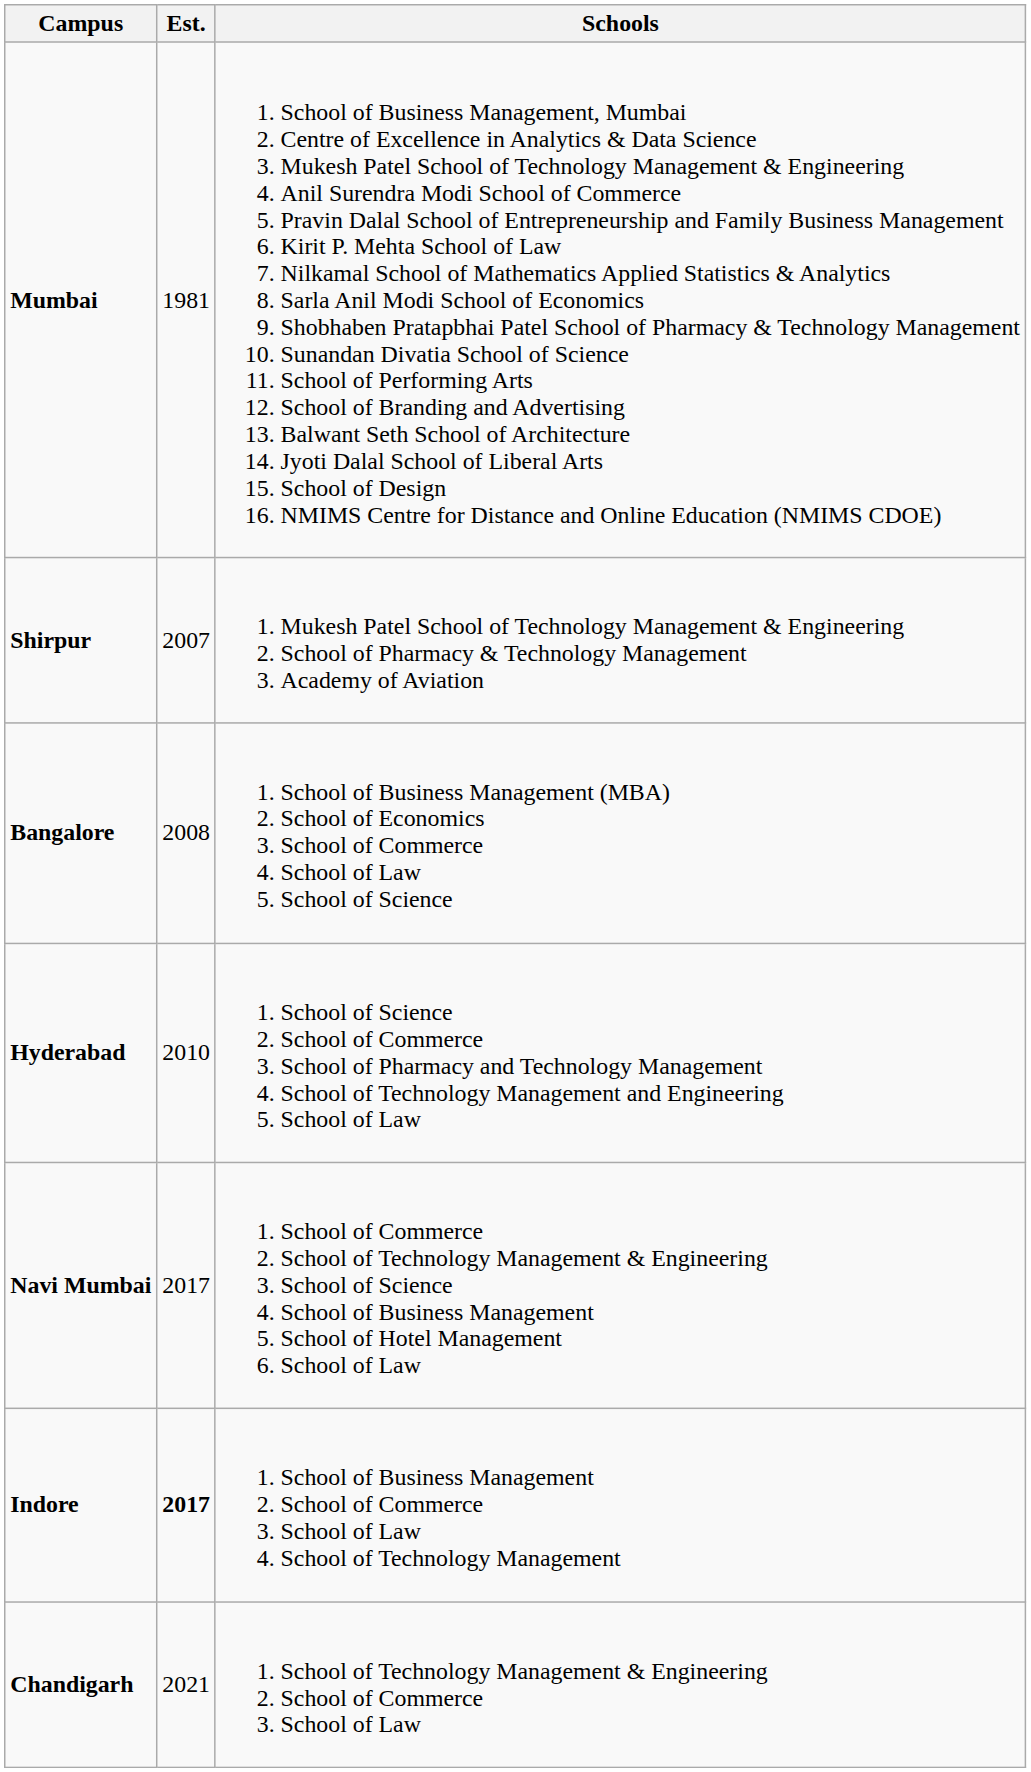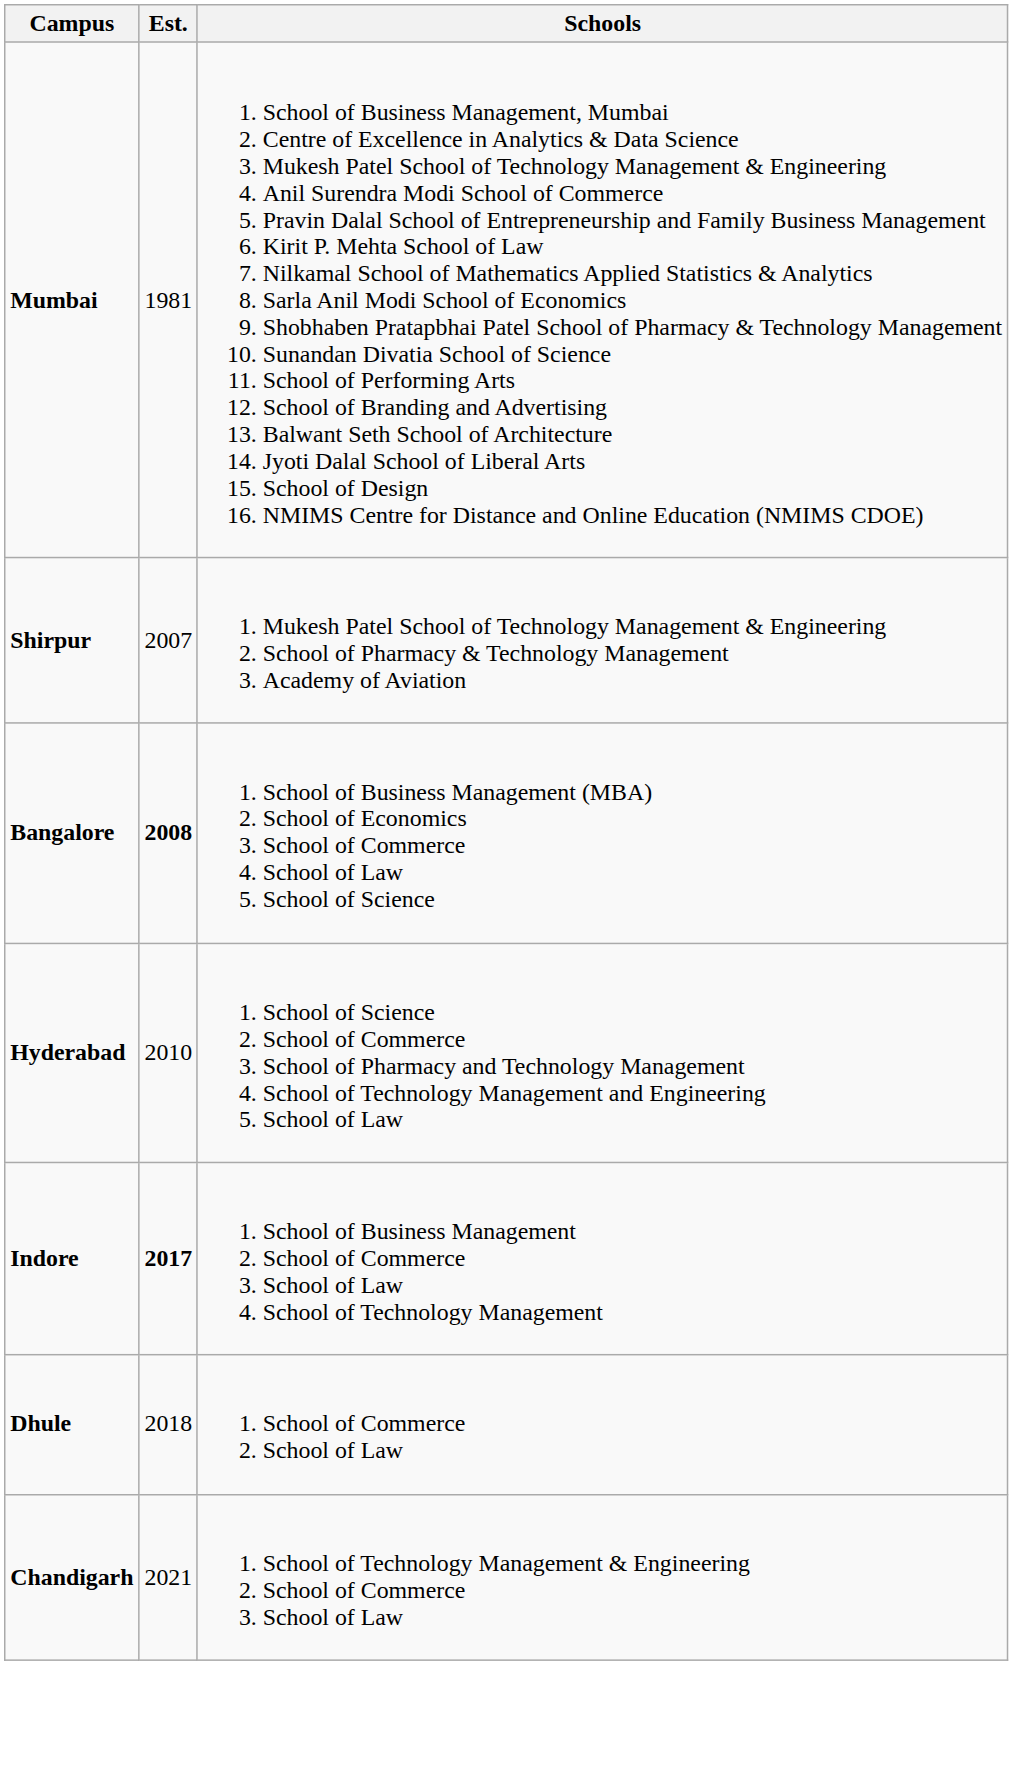Bangalore | Est.: normal -> bold
- row: Navi Mumbai | 2017 | School of Commerce School of Technology Management & Engineering School of Science School of Business Management School of Hotel Management School of Law
+ row: Dhule | 2018 | School of Commerce School of Law
